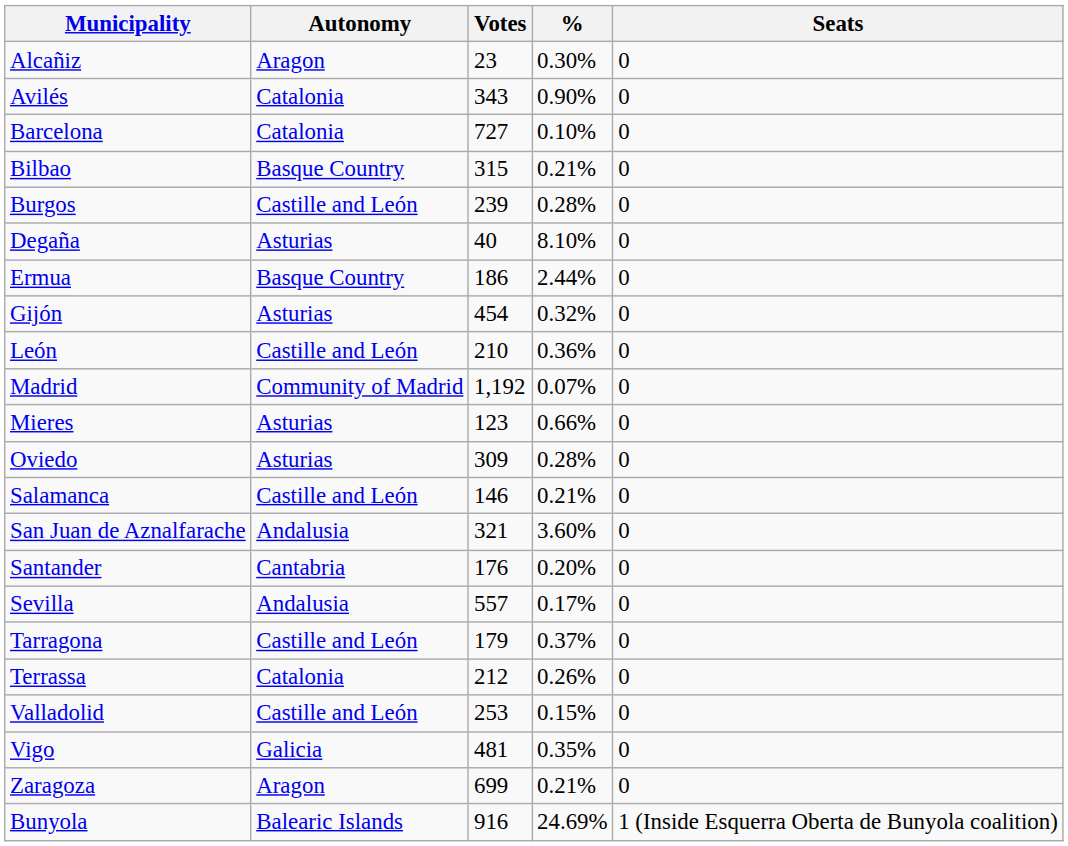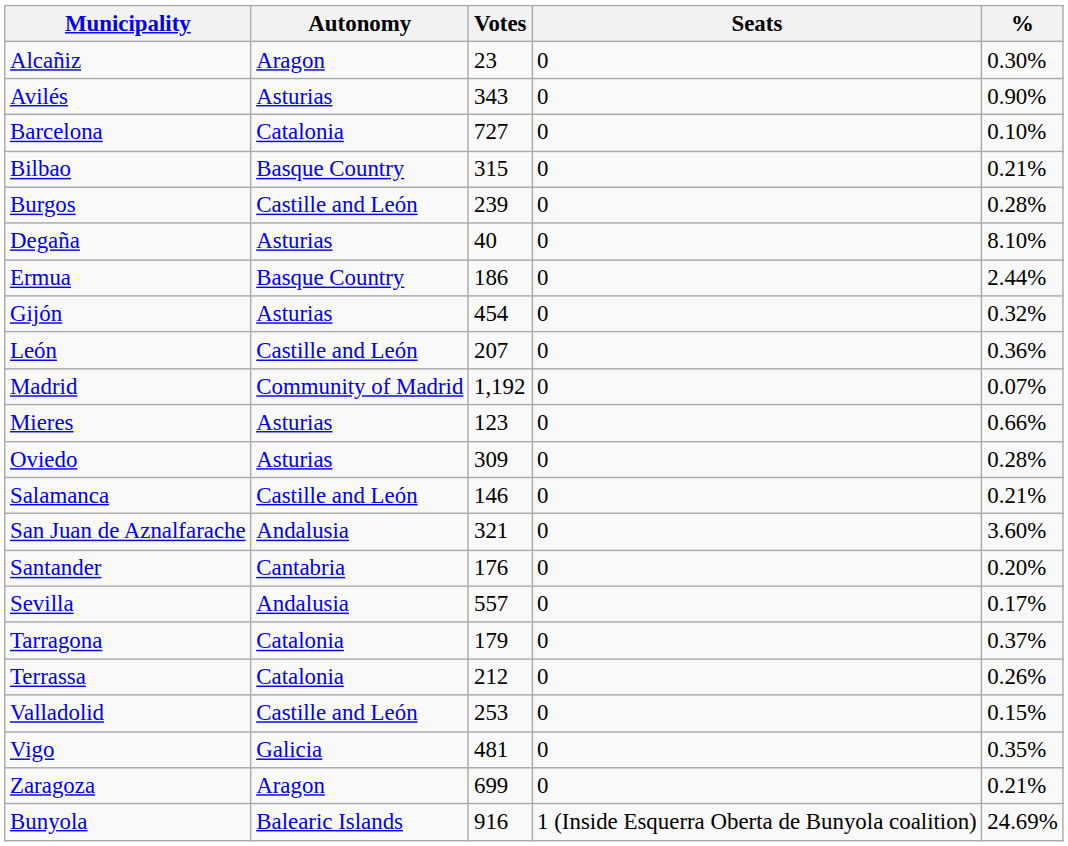columns swapped: % <-> Seats
Avilés | Autonomy: Catalonia -> Asturias
León | Votes: 210 -> 207
Tarragona | Autonomy: Castille and León -> Catalonia
